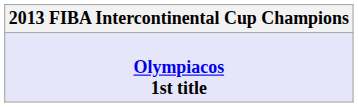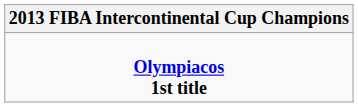row 2 | column 1: lavender background -> no background
